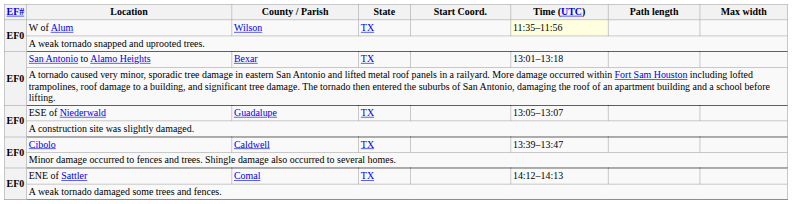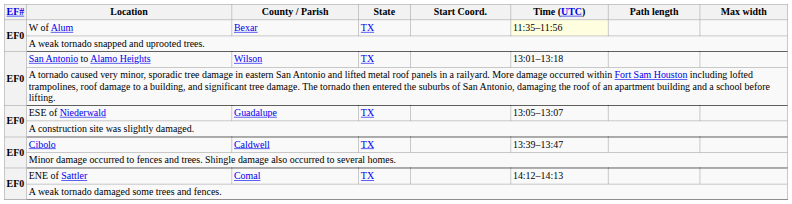W of Alum | County / Parish: Wilson -> Bexar
San Antonio to Alamo Heights | County / Parish: Bexar -> Wilson
